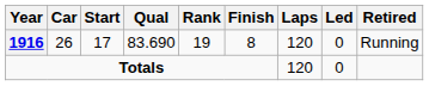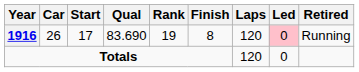1916 | Led: no background -> pink background
